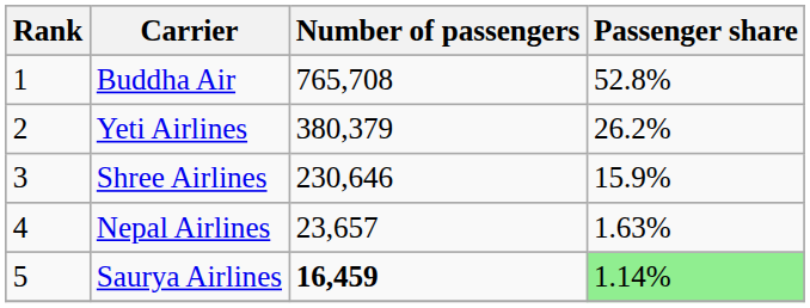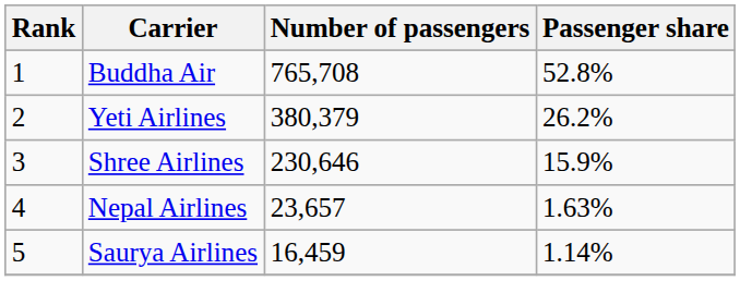Saurya Airlines | Number of passengers: bold -> normal
Saurya Airlines | Passenger share: lightgreen background -> no background
